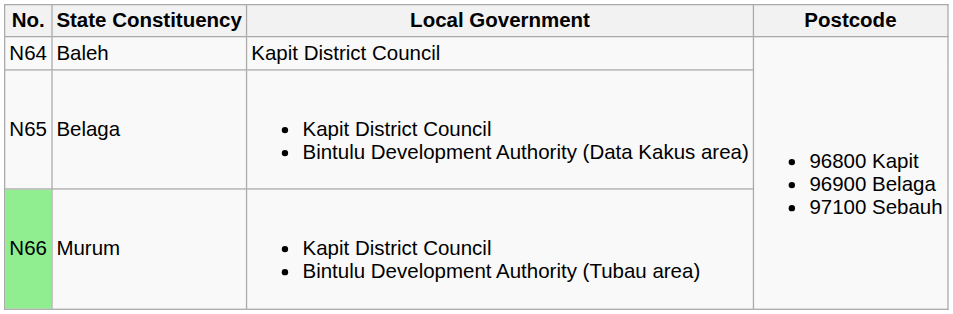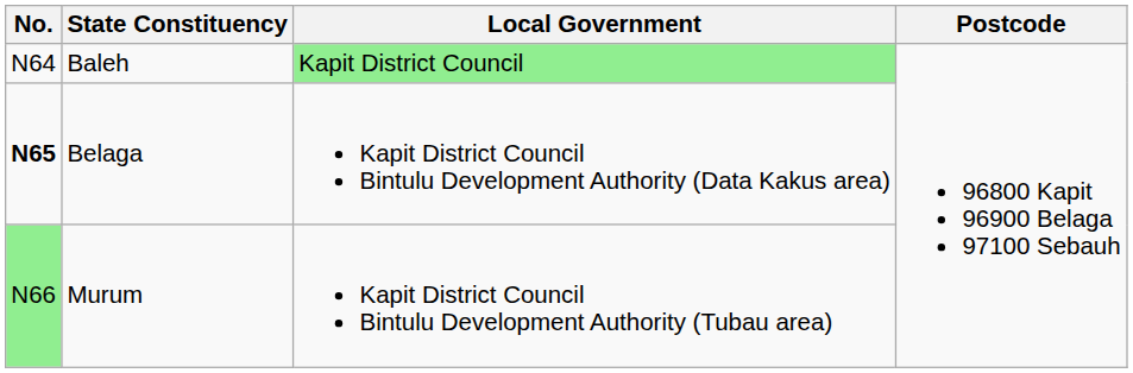Baleh | Local Government: no background -> lightgreen background
Belaga | No.: normal -> bold
